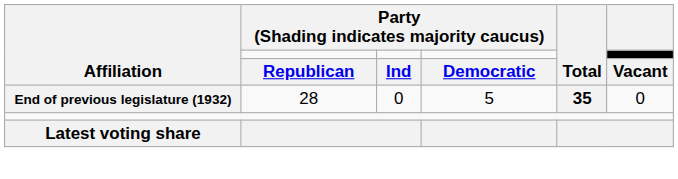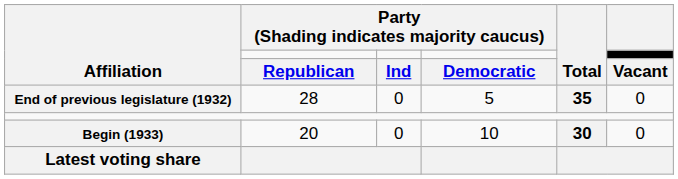+ row: Begin (1933) | 20 | 0 | 10 | 30 | 0
